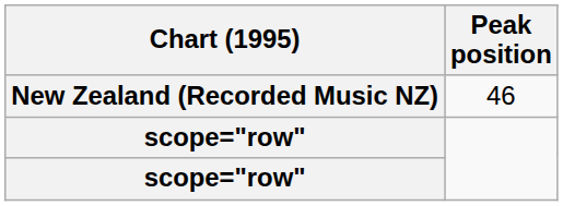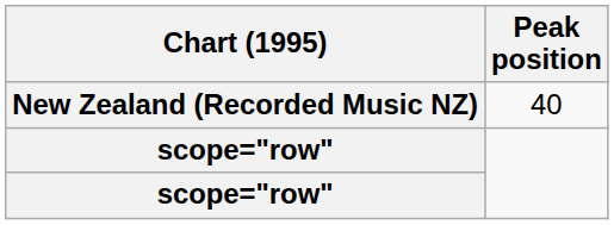New Zealand (Recorded Music NZ) | Peak position: 46 -> 40
